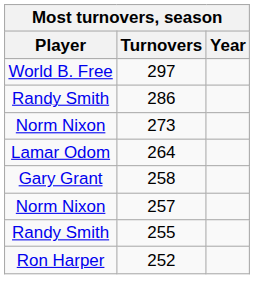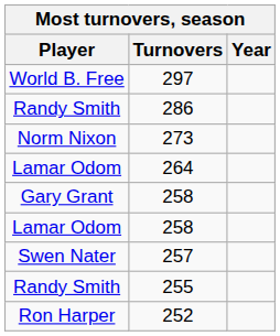+ row: Lamar Odom | 258
+ row: Swen Nater | 257
- row: Norm Nixon | 257
